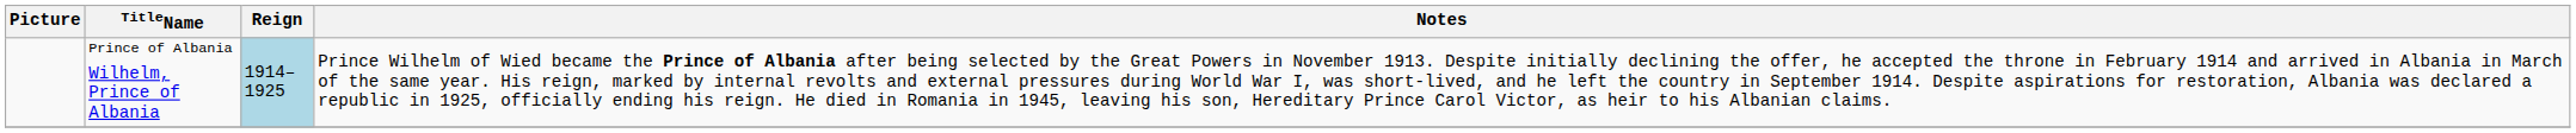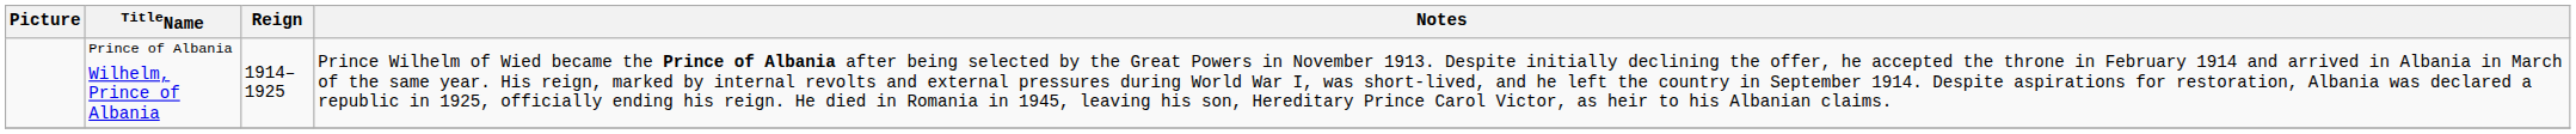Prince of Albania Wilhelm, Prince of Albania | Reign: lightblue background -> no background
